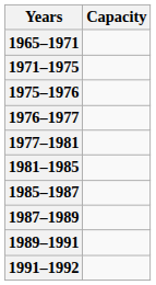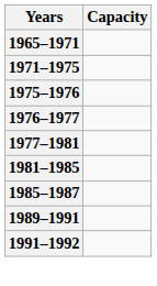- row: 1987–1989
